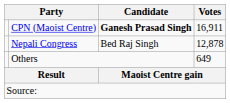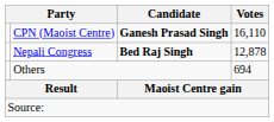CPN (Maoist Centre) | Votes: 16,911 -> 16,110
Nepali Congress | Candidate: normal -> bold
Others | Votes: 649 -> 694
